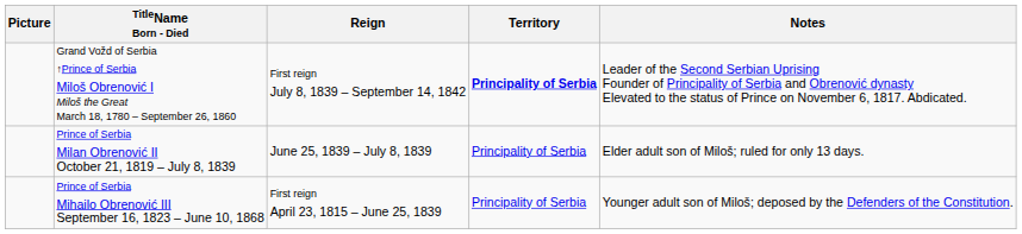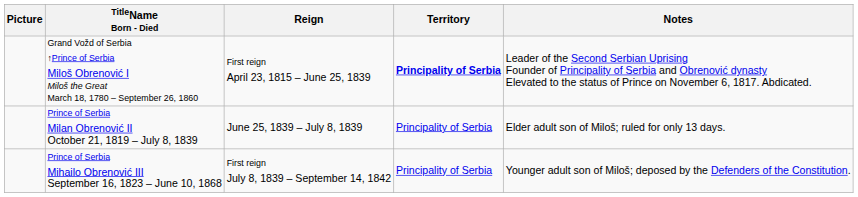row 2 | Reign: First reign July 8, 1839 – September 14, 1842 -> First reign April 23, 1815 – June 25, 1839
row 4 | Reign: First reign April 23, 1815 – June 25, 1839 -> First reign July 8, 1839 – September 14, 1842
